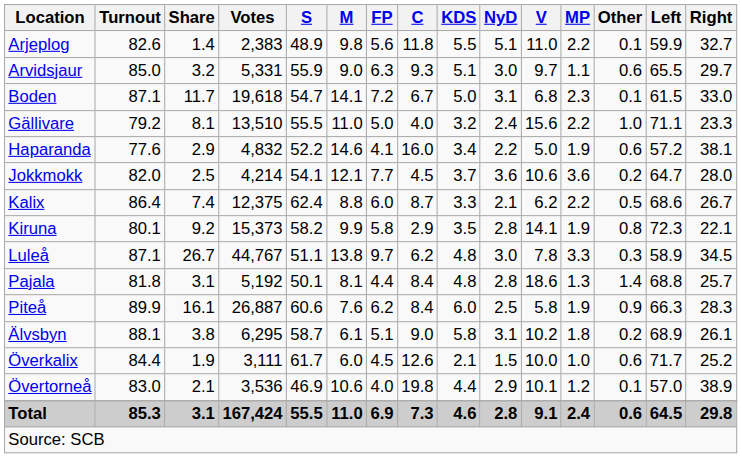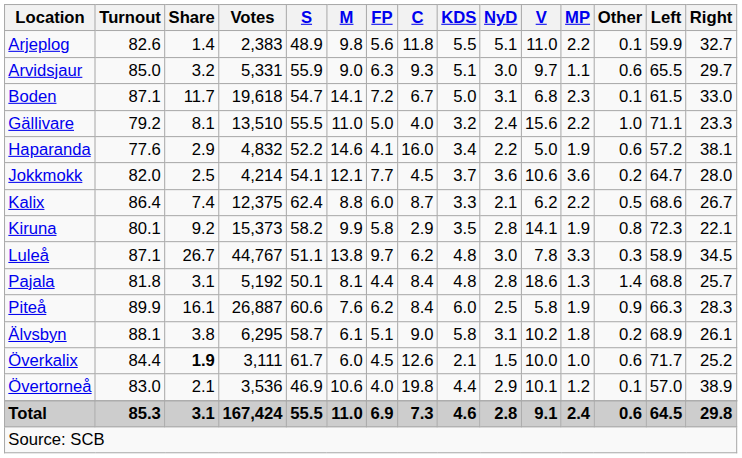Överkalix | Share: normal -> bold
